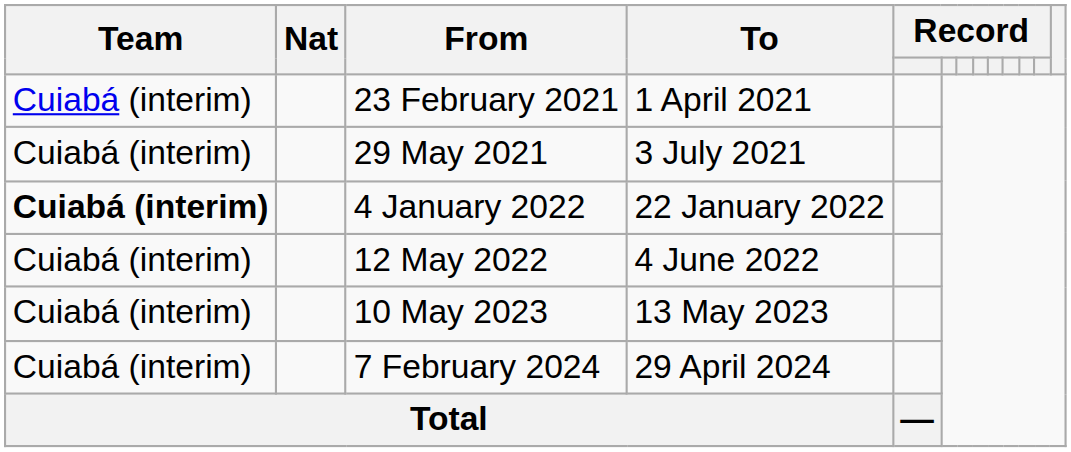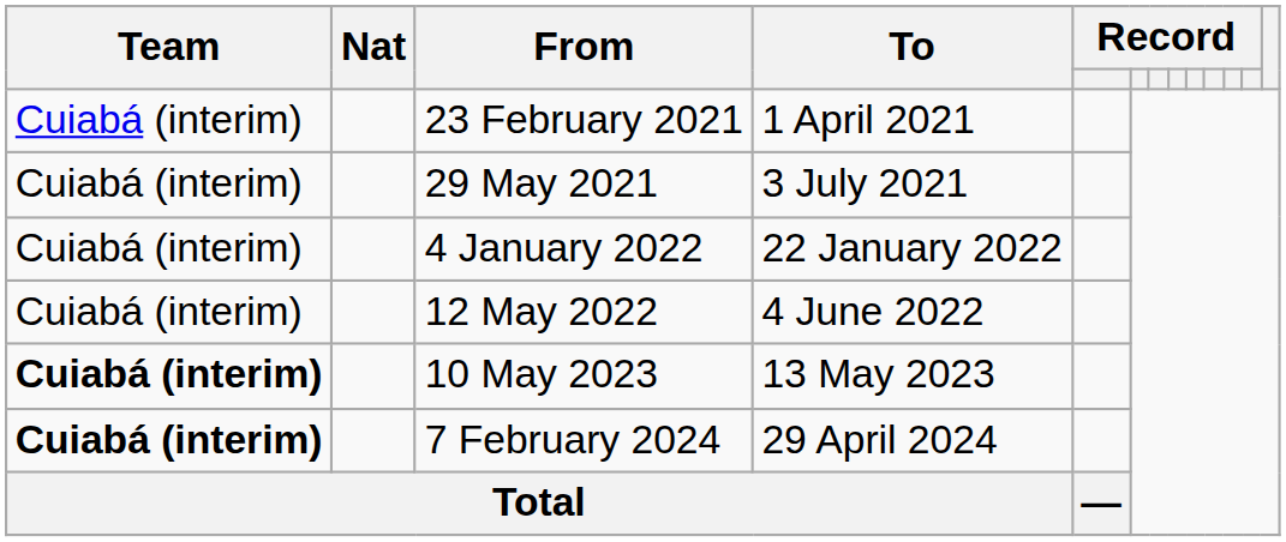4 January 2022 | Team: bold -> normal
10 May 2023 | Team: normal -> bold
7 February 2024 | Team: normal -> bold
